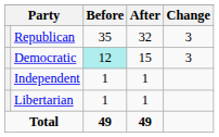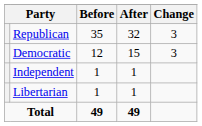Democratic | Before: paleturquoise background -> no background
